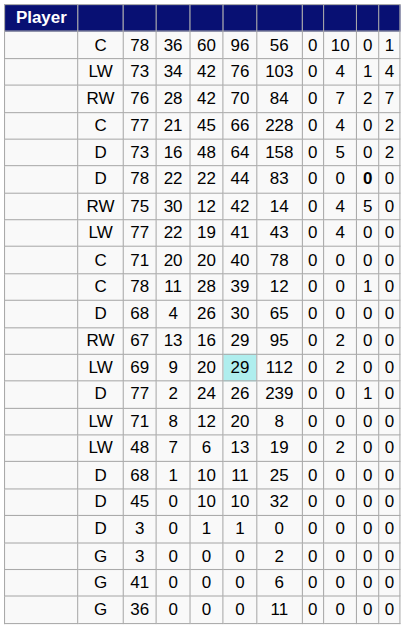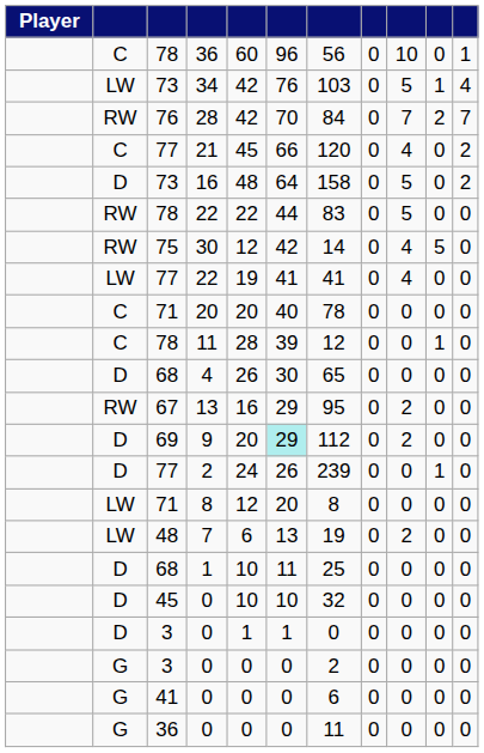34 | column 9: 4 -> 5
21 | column 7: 228 -> 120
78 / 22 | column 2: D -> RW
78 / 22 | column 9: 0 -> 5
78 / 22 | column 10: bold -> normal
77 / 22 | column 7: 43 -> 41
9 | column 2: LW -> D
